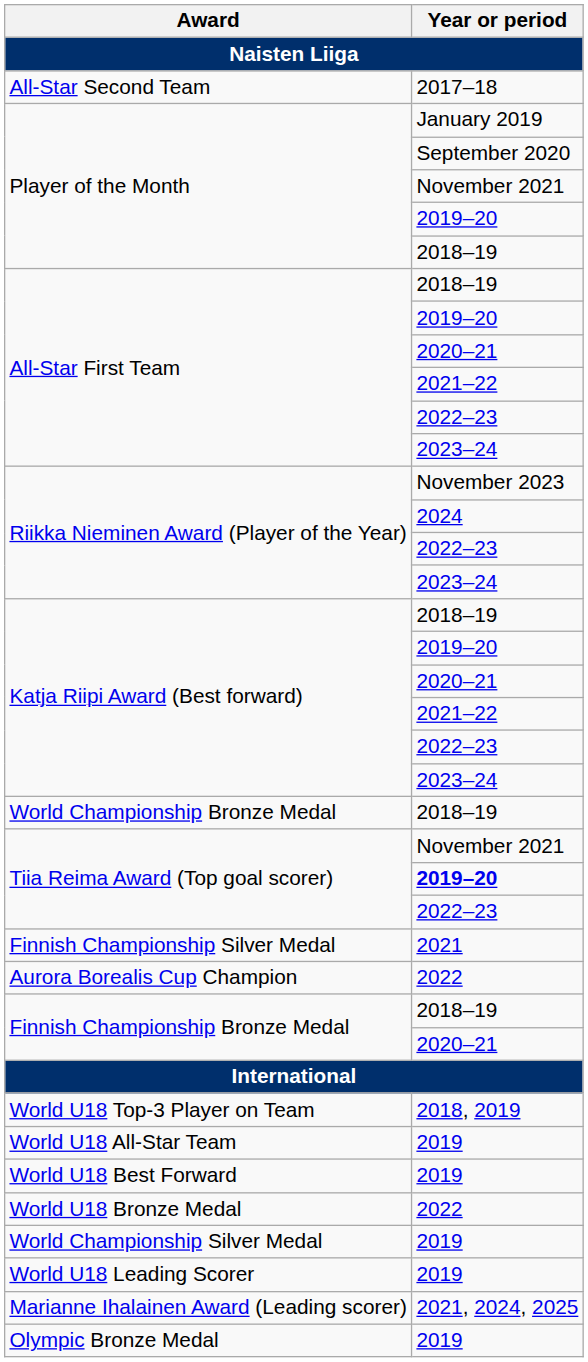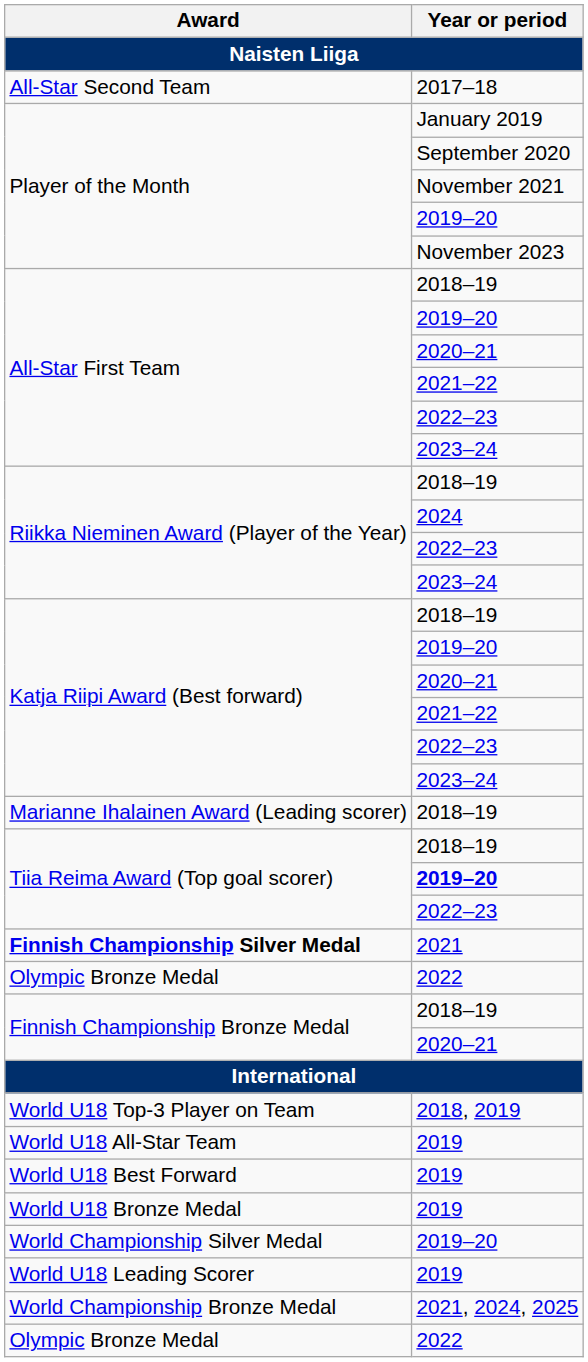row 8 | Year or period: 2018–19 -> November 2023
row 15 | Year or period: November 2023 -> 2018–19
row 25 | Award: World Championship Bronze Medal -> Marianne Ihalainen Award (Leading scorer)
row 26 | Year or period: November 2021 -> 2018–19
row 29 | Award: normal -> bold
row 30 | Award: Aurora Borealis Cup Champion -> Olympic Bronze Medal
row 37 | Year or period: 2022 -> 2019
row 38 | Year or period: 2019 -> 2019–20
row 40 | Award: Marianne Ihalainen Award (Leading scorer) -> World Championship Bronze Medal
row 41 | Year or period: 2019 -> 2022
